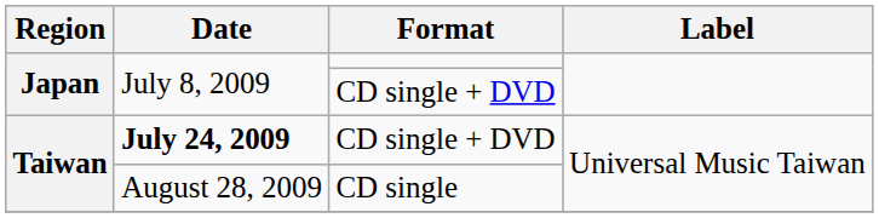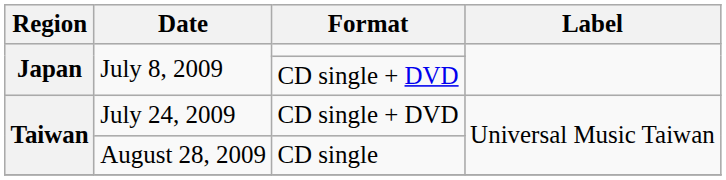July 24, 2009 | Date: bold -> normal
